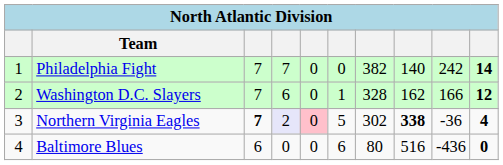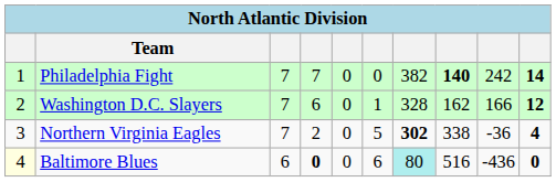Philadelphia Fight | column 8: normal -> bold
Northern Virginia Eagles | column 3: bold -> normal
Northern Virginia Eagles | column 4: lavender background -> no background
Northern Virginia Eagles | column 5: pink background -> no background
Northern Virginia Eagles | column 7: normal -> bold
Northern Virginia Eagles | column 8: bold -> normal
Baltimore Blues | column 1: no background -> lightyellow background
Baltimore Blues | column 4: normal -> bold
Baltimore Blues | column 7: no background -> paleturquoise background
